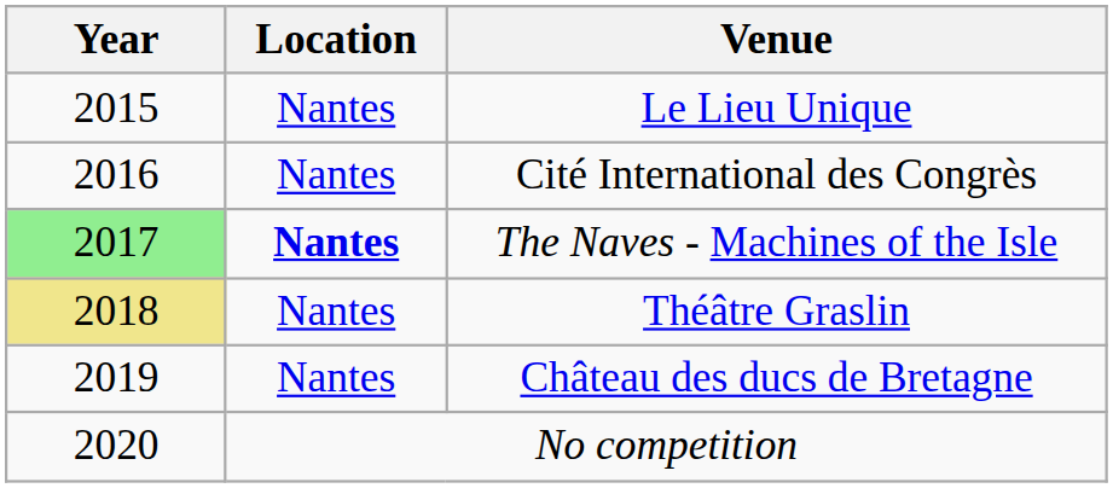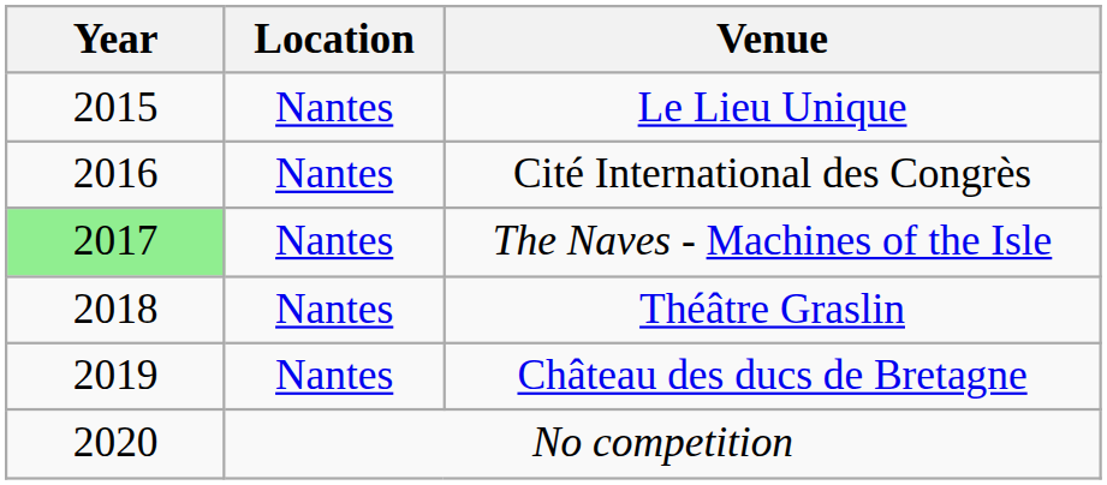The Naves - Machines of the Isle | Location: bold -> normal
Théâtre Graslin | Year: khaki background -> no background
